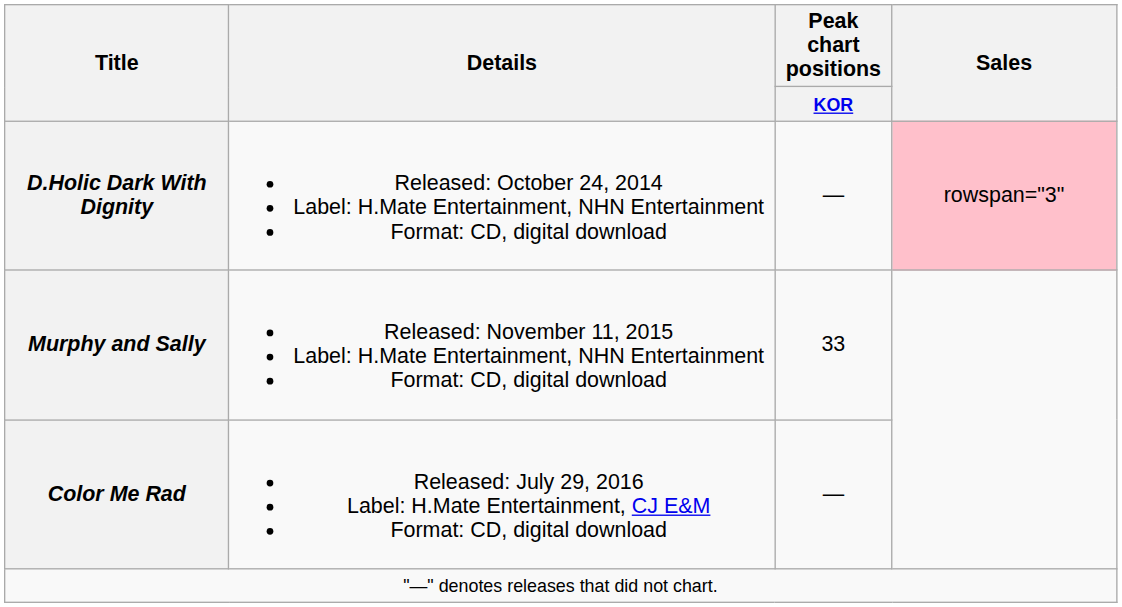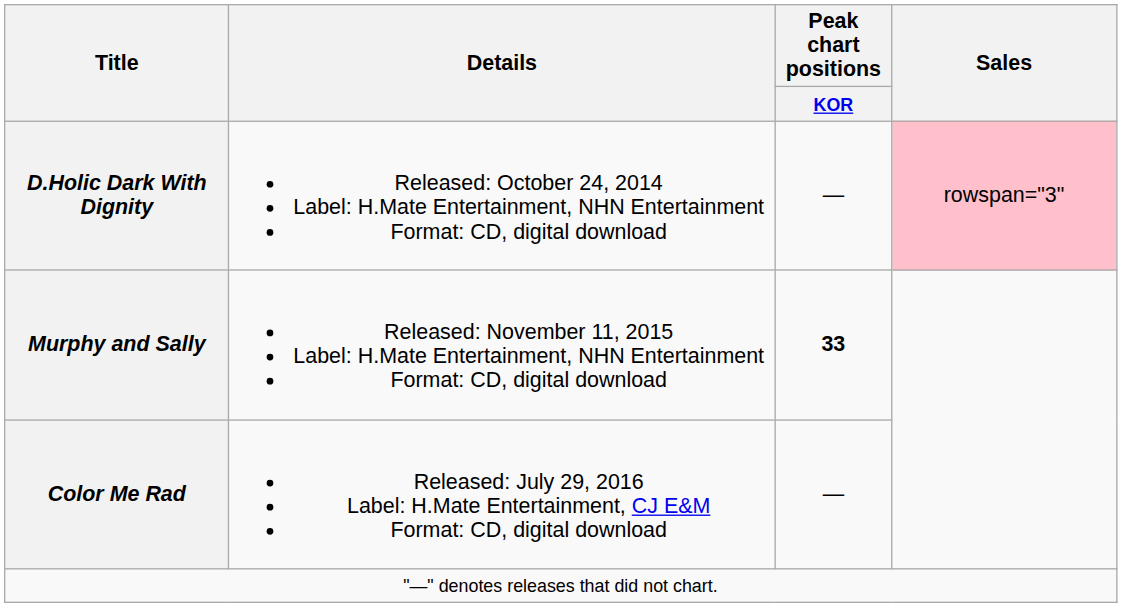Murphy and Sally | Peak chart positions / KOR: normal -> bold
